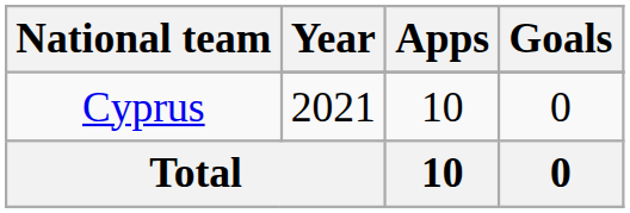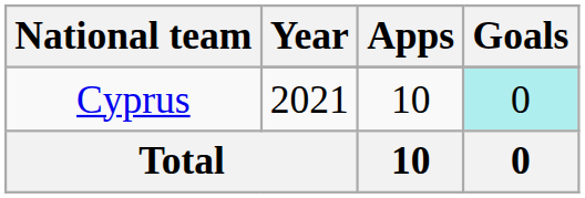2021 | Goals: no background -> paleturquoise background
